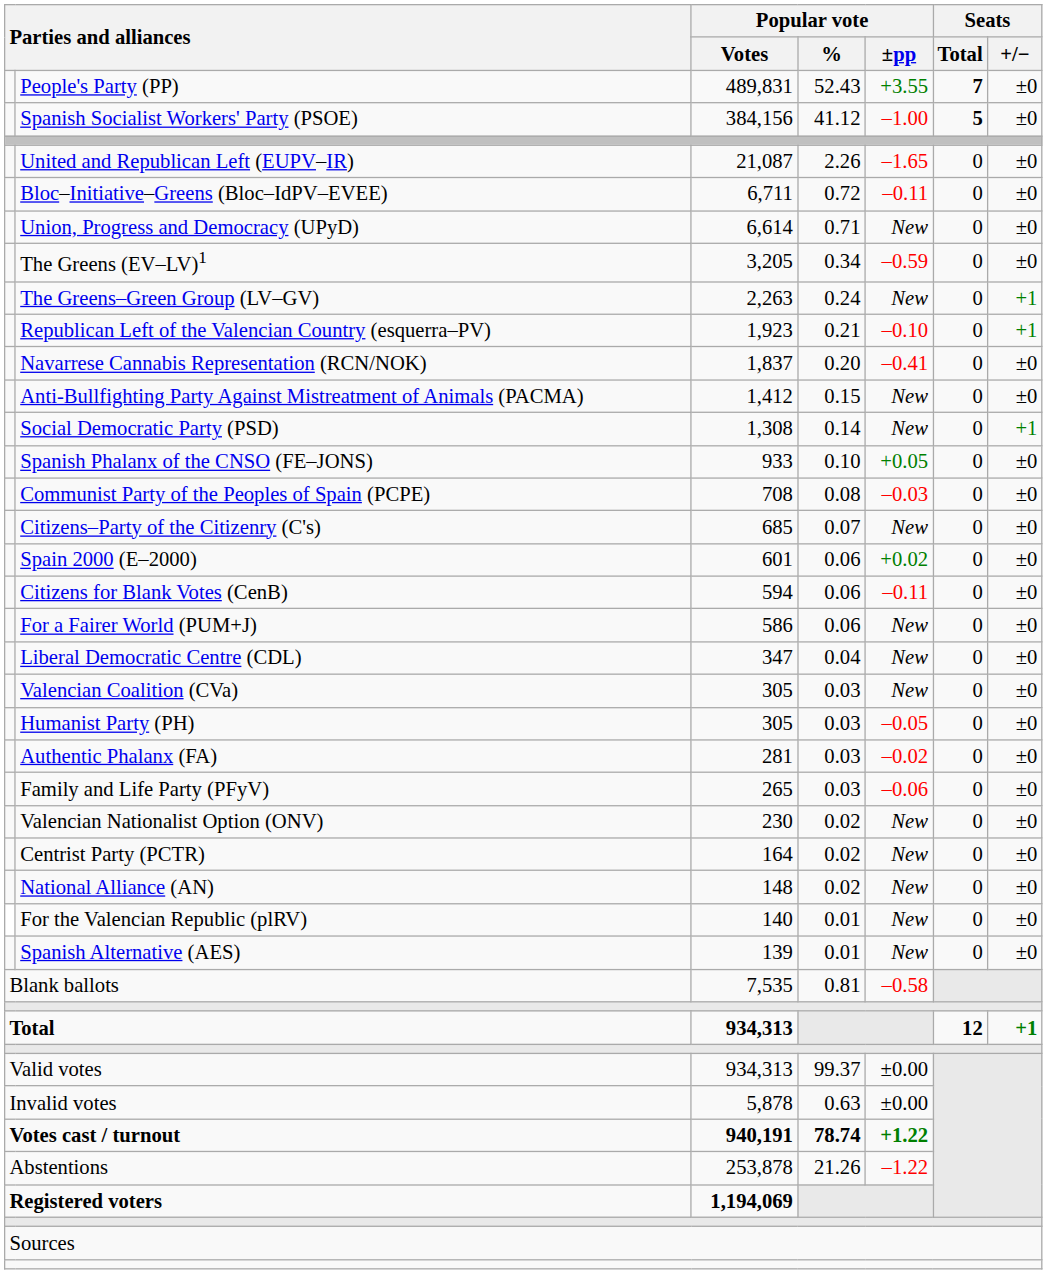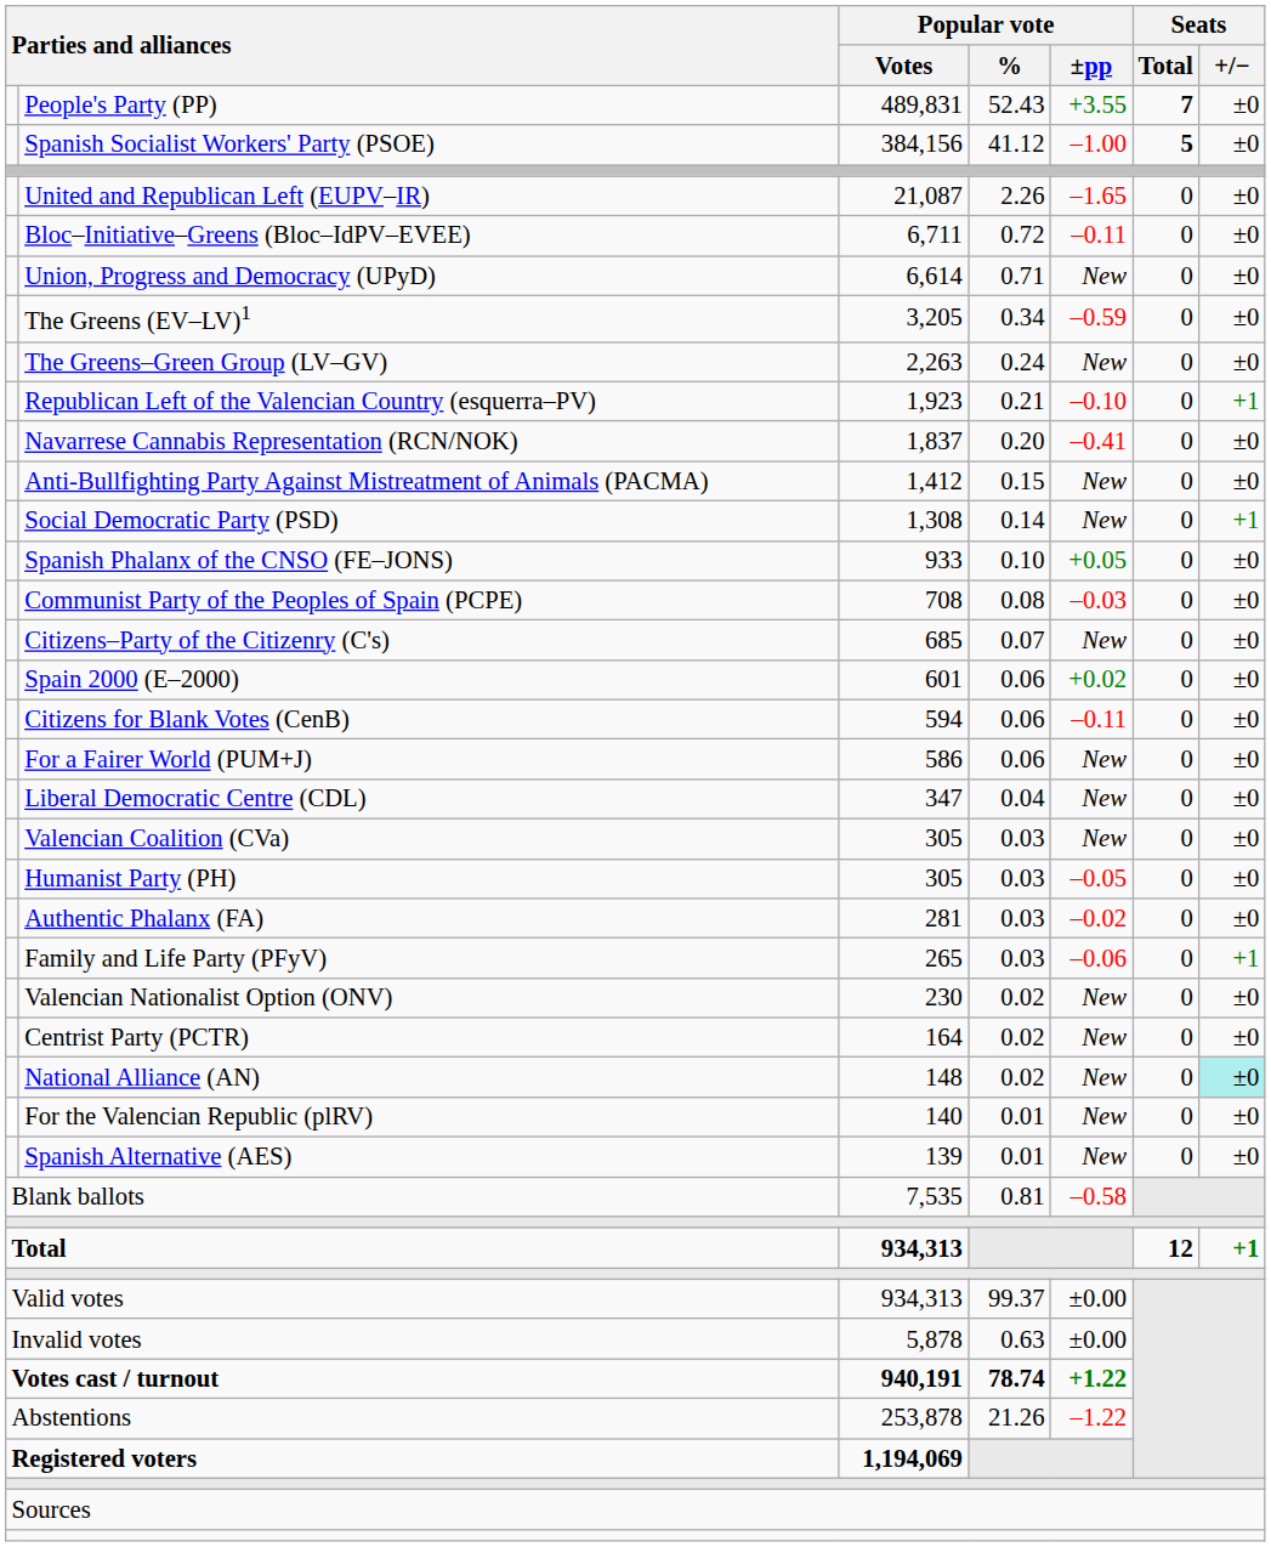The Greens–Green Group (LV–GV) | Seats / +/−: +1 -> ±0
Family and Life Party (PFyV) | Seats / +/−: ±0 -> +1
National Alliance (AN) | Seats / +/−: no background -> paleturquoise background
